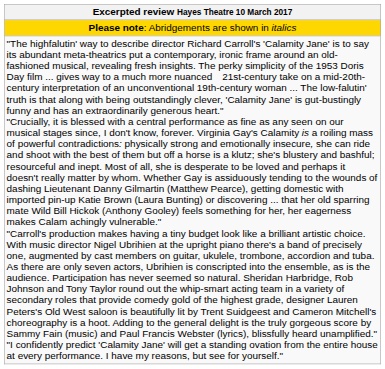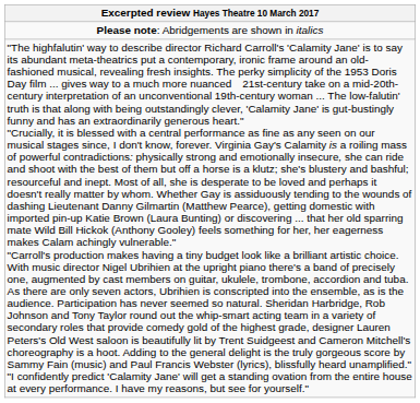row 2 | column 1: gold background -> no background
